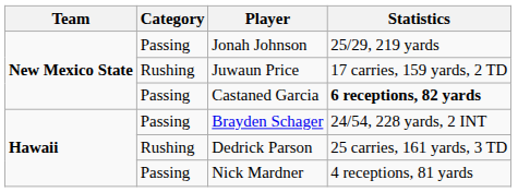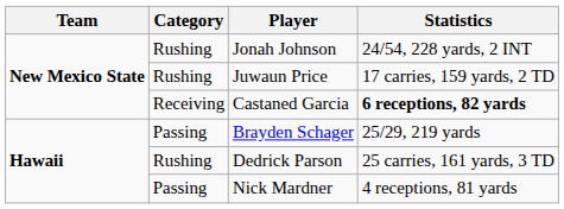Jonah Johnson | Category: Passing -> Rushing
Jonah Johnson | Statistics: 25/29, 219 yards -> 24/54, 228 yards, 2 INT
Castaned Garcia | Category: Passing -> Receiving
Brayden Schager | Statistics: 24/54, 228 yards, 2 INT -> 25/29, 219 yards
